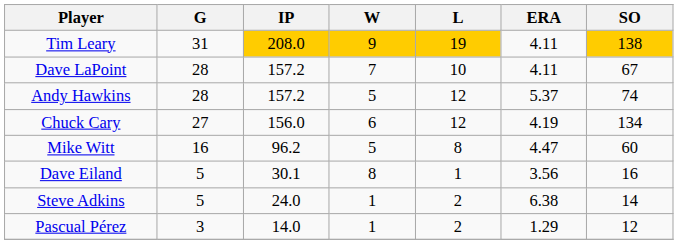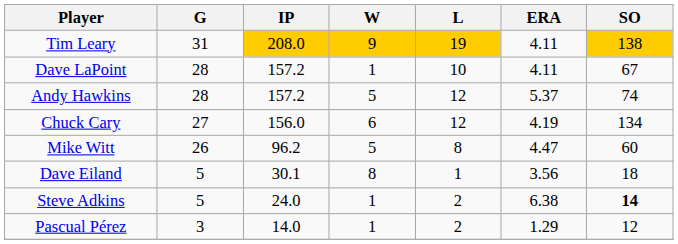Dave LaPoint | W: 7 -> 1
Mike Witt | G: 16 -> 26
Dave Eiland | SO: 16 -> 18
Steve Adkins | SO: normal -> bold
